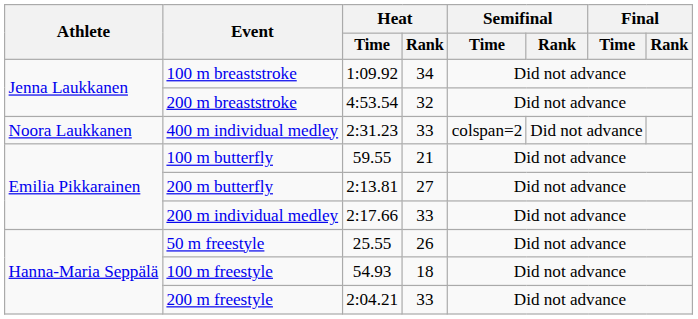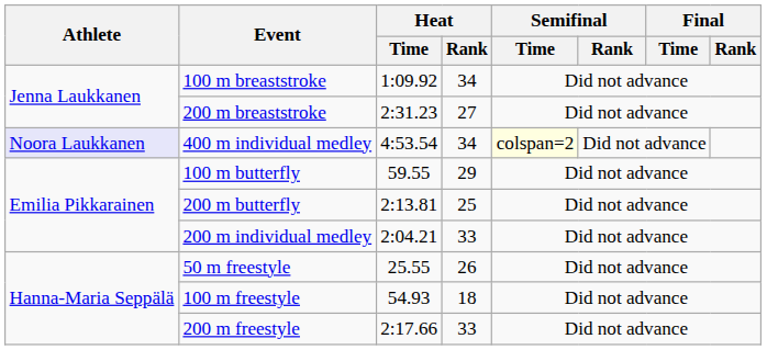200 m breaststroke | Heat / Time: 4:53.54 -> 2:31.23
200 m breaststroke | Heat / Rank: 32 -> 27
400 m individual medley | Athlete: no background -> lavender background
400 m individual medley | Heat / Time: 2:31.23 -> 4:53.54
400 m individual medley | Heat / Rank: 33 -> 34
400 m individual medley | Semifinal / Time: no background -> lightyellow background
100 m butterfly | Heat / Rank: 21 -> 29
200 m butterfly | Heat / Rank: 27 -> 25
200 m individual medley | Heat / Time: 2:17.66 -> 2:04.21
200 m freestyle | Heat / Time: 2:04.21 -> 2:17.66
